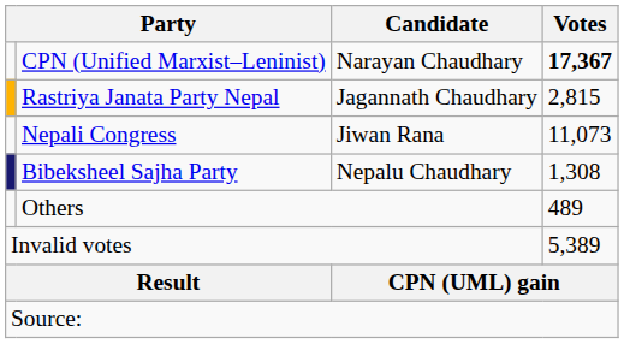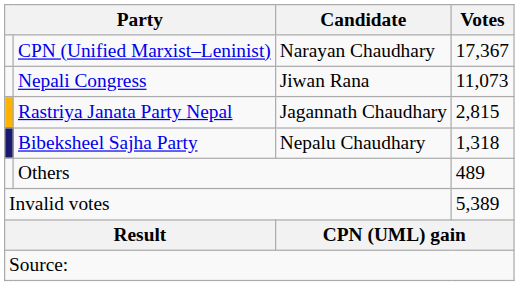CPN (Unified Marxist–Leninist) | Votes: bold -> normal
rows swapped: Nepali Congress <-> Rastriya Janata Party Nepal
Bibeksheel Sajha Party | Votes: 1,308 -> 1,318
